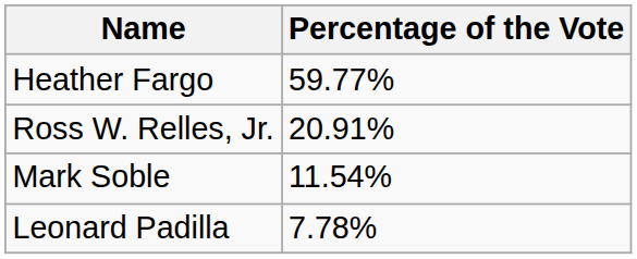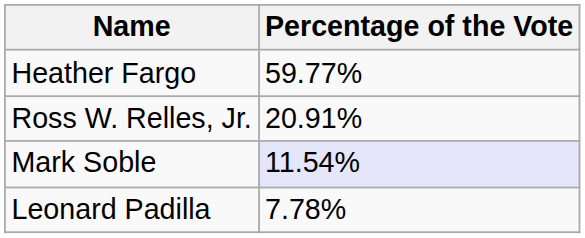Mark Soble | Percentage of the Vote: no background -> lavender background
